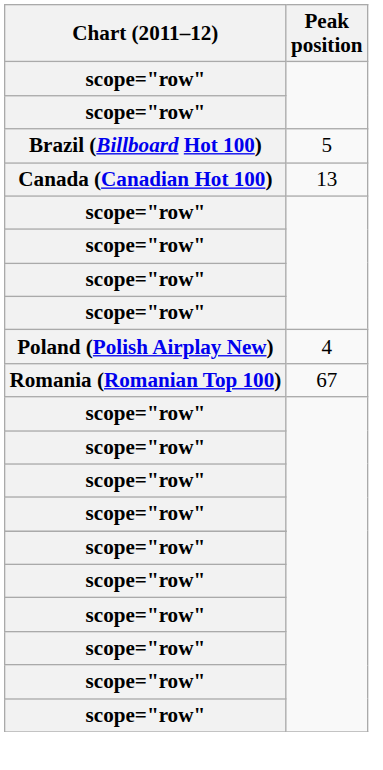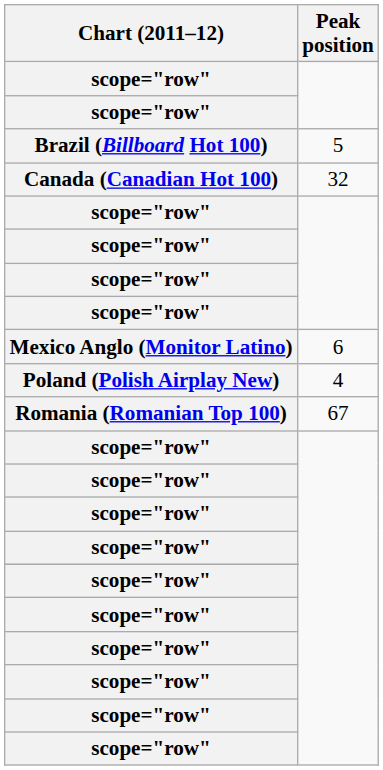Canada (Canadian Hot 100) | Peak position: 13 -> 32
+ row: Mexico Anglo (Monitor Latino) | 6
